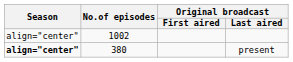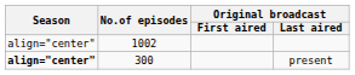present | No.of episodes: 380 -> 300
